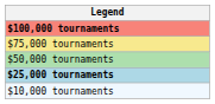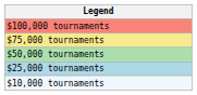row 2 | column 1: bold -> normal
row 5 | column 1: bold -> normal
